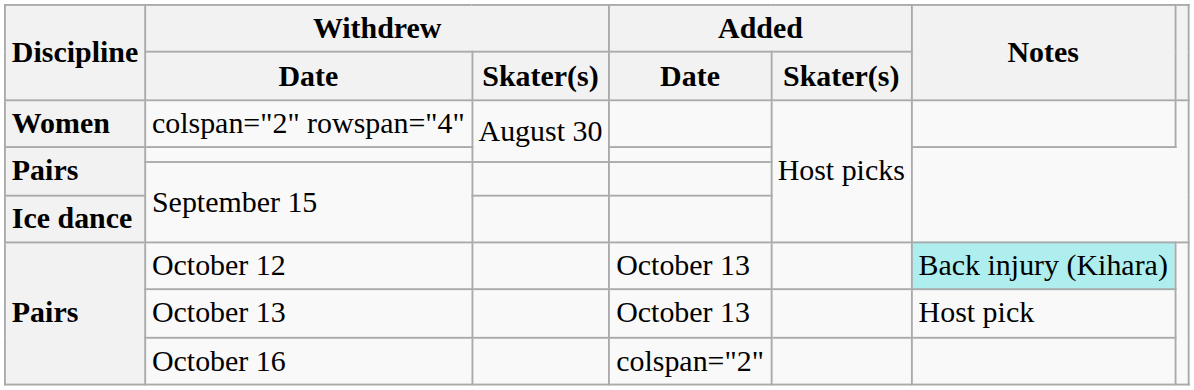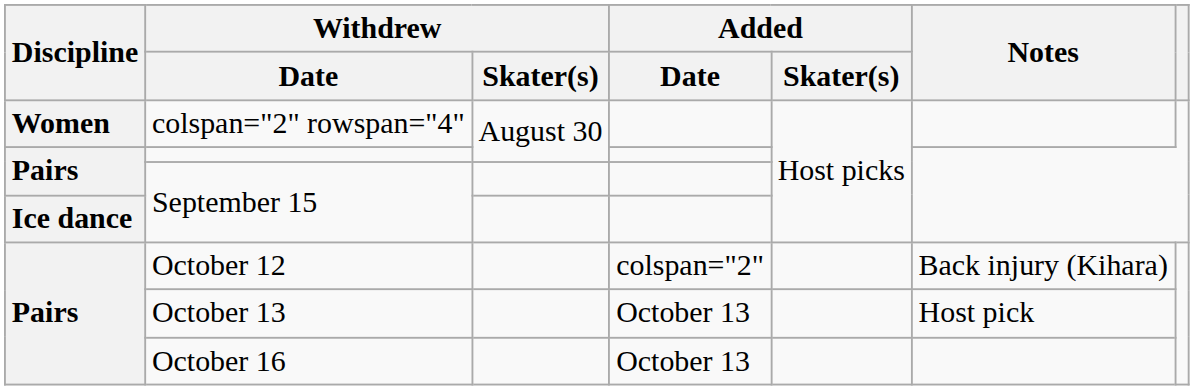October 12 | Added / Date: October 13 -> colspan="2"
October 12 | Notes: paleturquoise background -> no background
October 16 | Added / Date: colspan="2" -> October 13
